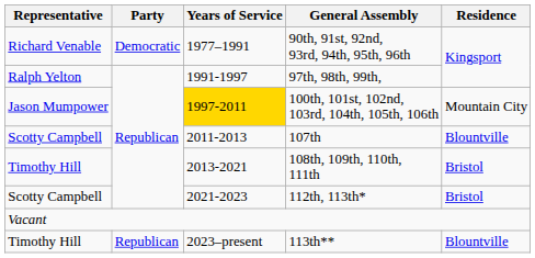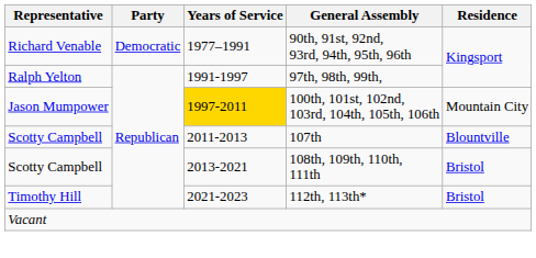108th, 109th, 110th, 111th | Representative: Timothy Hill -> Scotty Campbell
112th, 113th* | Representative: Scotty Campbell -> Timothy Hill
- row: Timothy Hill | Republican | 2023–present | 113th** | Blountville
